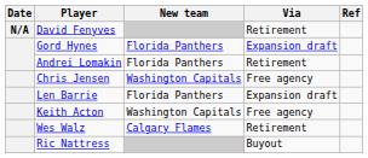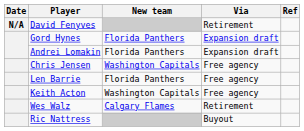Andrei Lomakin | Via: Retirement -> Expansion draft
Len Barrie | Via: Expansion draft -> Free agency
